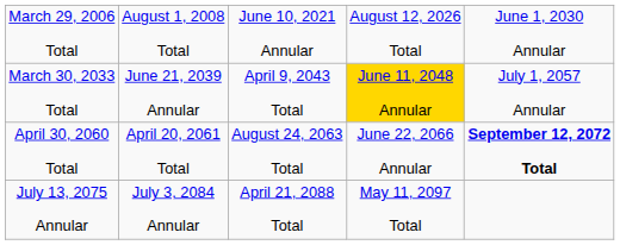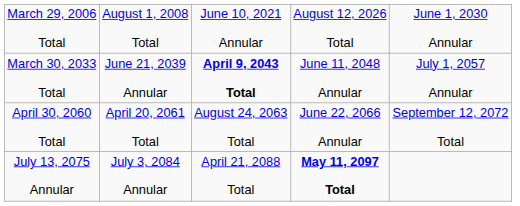row 2 | column 3: normal -> bold
row 2 | column 4: gold background -> no background
row 3 | column 5: bold -> normal
row 4 | column 4: normal -> bold
